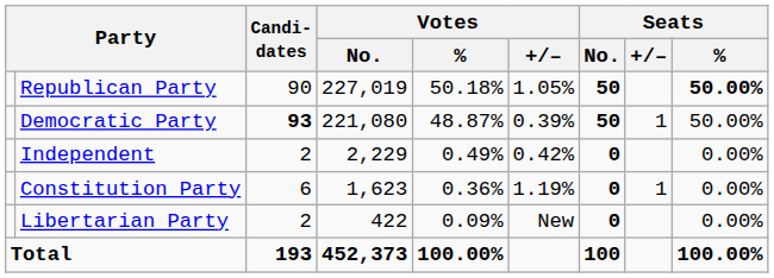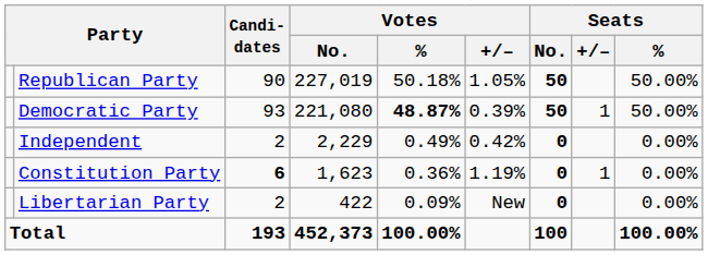Republican Party | Seats / %: bold -> normal
Democratic Party | Candi- dates: bold -> normal
Democratic Party | Votes / %: normal -> bold
Constitution Party | Candi- dates: normal -> bold
